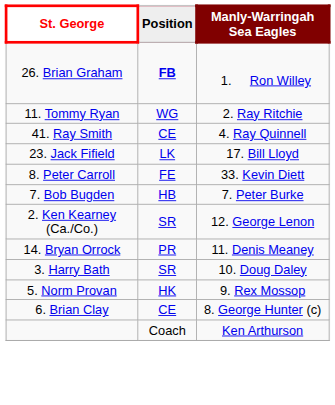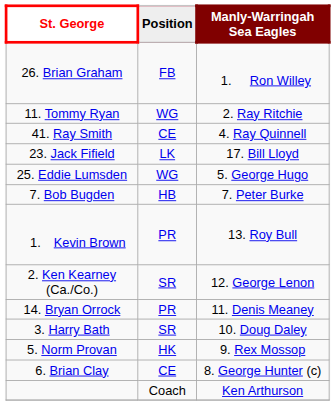26. Brian Graham | Position: bold -> normal
+ row: 25. Eddie Lumsden | WG | 5. George Hugo
- row: 8. Peter Carroll | FE | 33. Kevin Diett
+ row: Kevin Brown | PR | 13. Roy Bull
